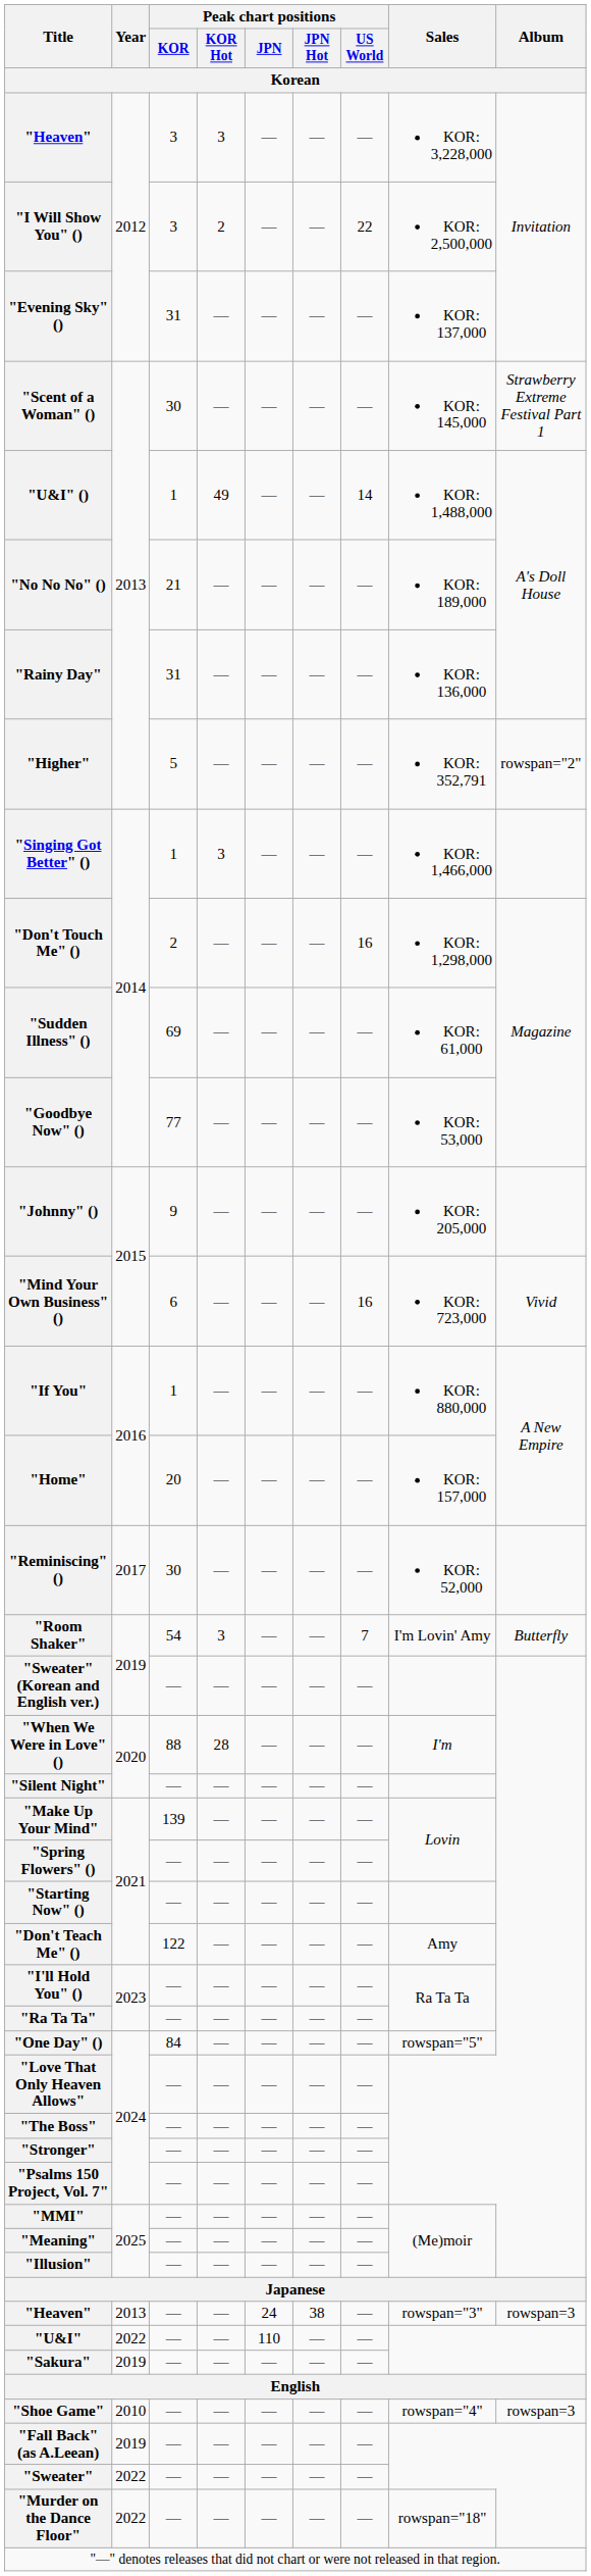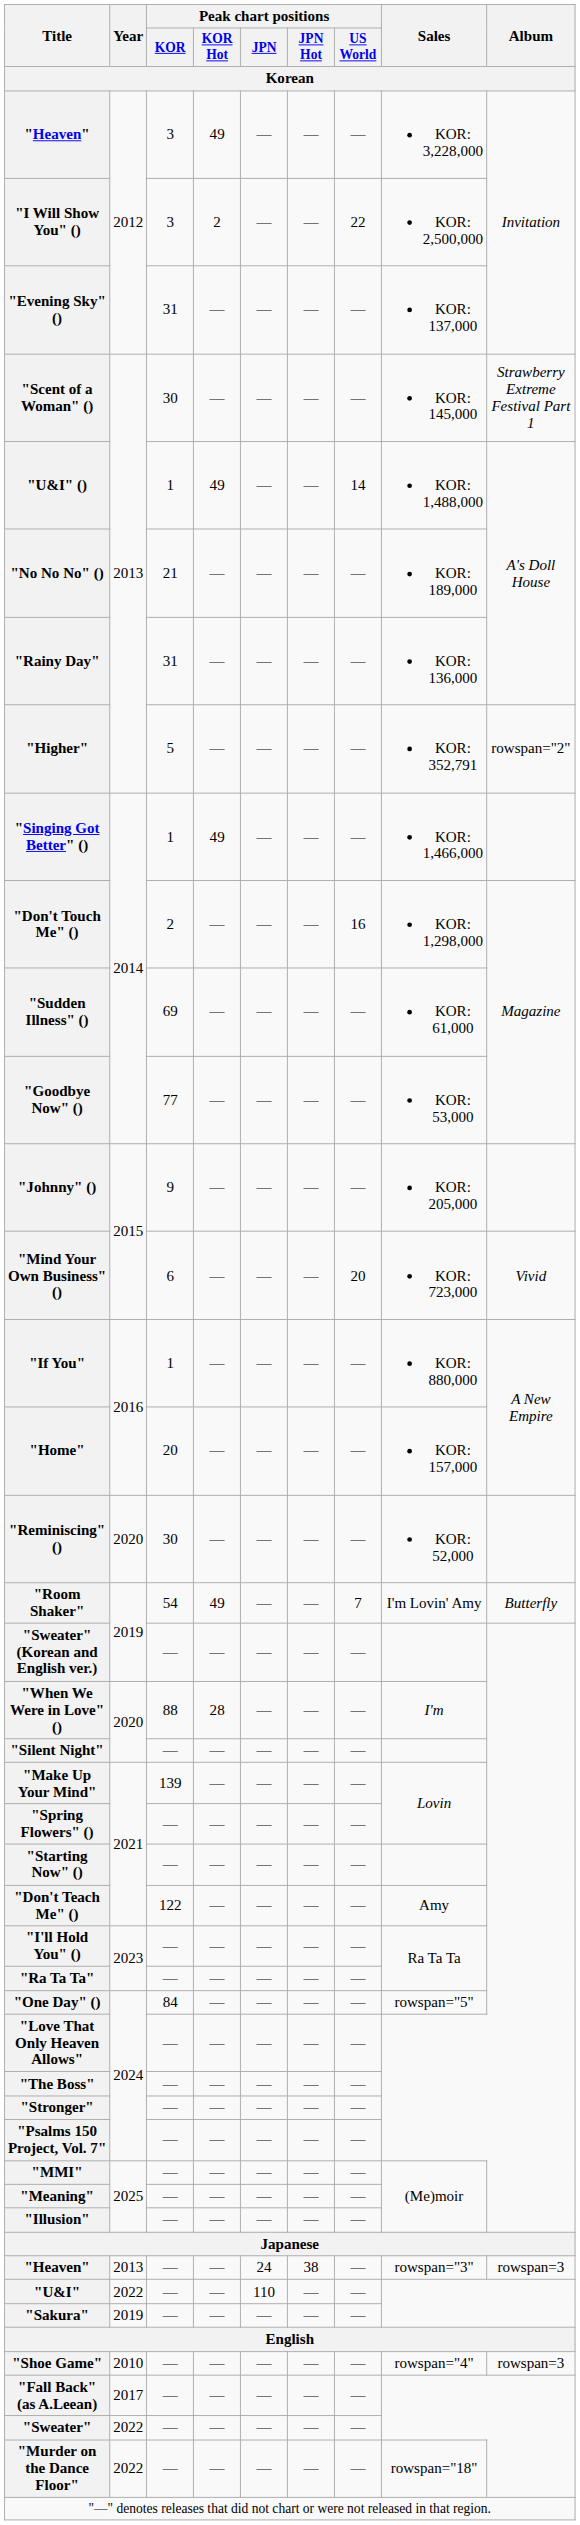"Heaven" / 3 | Peak chart positions / KOR Hot: 3 -> 49
"Singing Got Better" () | Peak chart positions / KOR Hot: 3 -> 49
"Mind Your Own Business" () | Peak chart positions / US World: 16 -> 20
"Reminiscing" () | Year: 2017 -> 2020
"Room Shaker" | Peak chart positions / KOR Hot: 3 -> 49
"Fall Back" (as A.Leean) | Year: 2019 -> 2017
